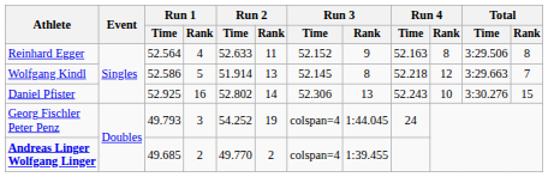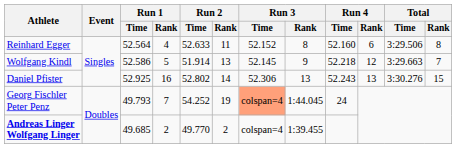Reinhard Egger | Run 3 / Rank: 9 -> 8
Reinhard Egger | Run 4 / Time: 52.163 -> 52.160
Reinhard Egger | Run 4 / Rank: 8 -> 6
Wolfgang Kindl | Run 3 / Rank: 8 -> 9
Daniel Pfister | Run 4 / Rank: 10 -> 13
Georg Fischler Peter Penz | Run 1 / Rank: 3 -> 7
Georg Fischler Peter Penz | Run 3 / Time: no background -> lightsalmon background
